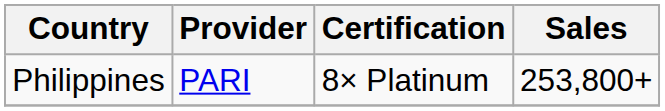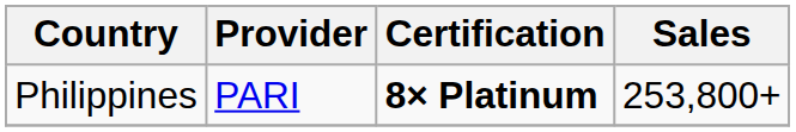Philippines | Certification: normal -> bold
